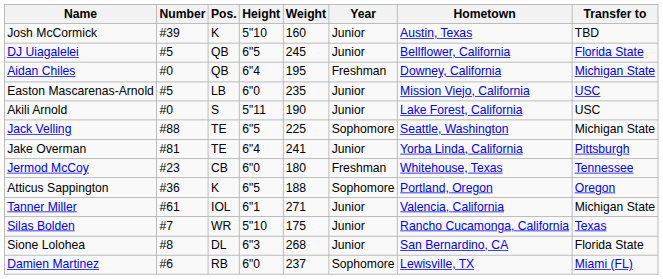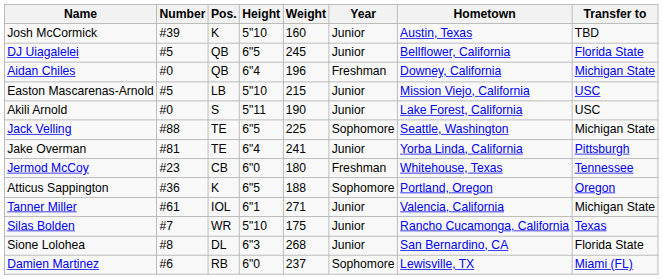Aidan Chiles | Weight: 195 -> 196
Easton Mascarenas-Arnold | Height: 6"0 -> 5"10
Easton Mascarenas-Arnold | Weight: 235 -> 215
